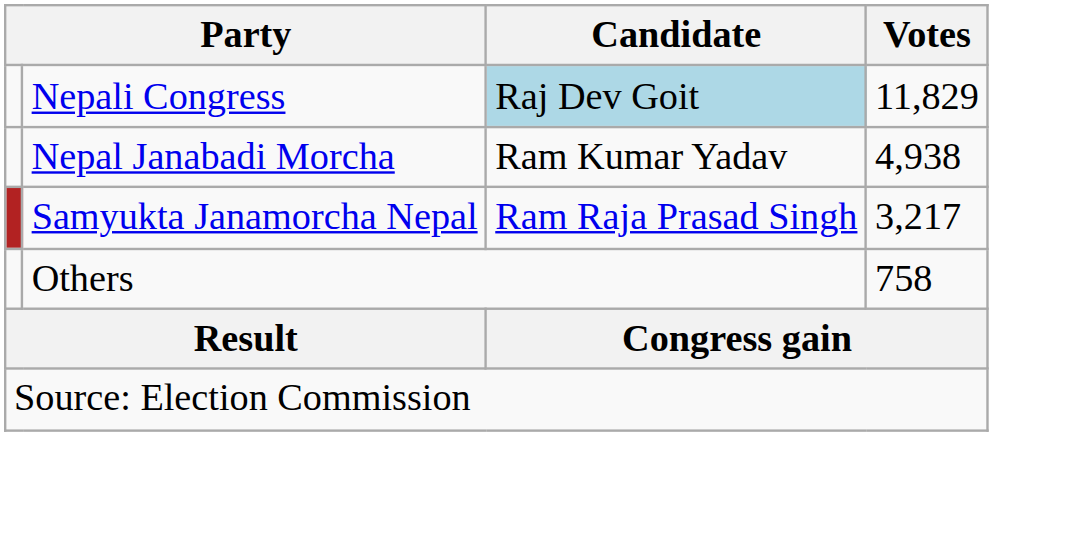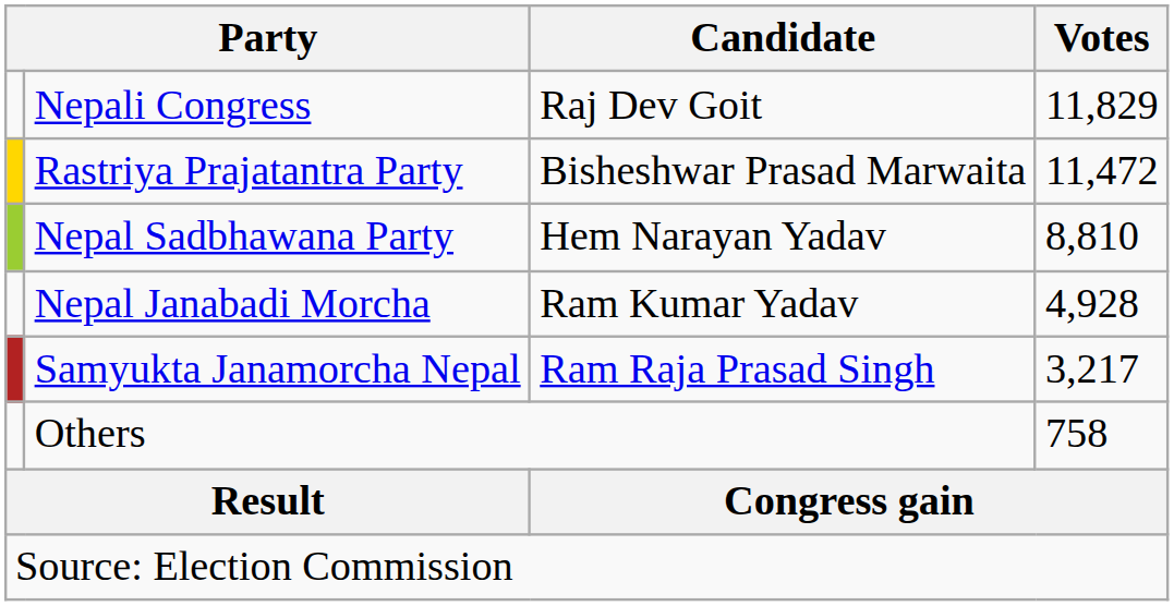Nepali Congress | Candidate: lightblue background -> no background
+ row: Rastriya Prajatantra Party | Bisheshwar Prasad Marwaita | 11,472
+ row: Nepal Sadbhawana Party | Hem Narayan Yadav | 8,810
Nepal Janabadi Morcha | Votes: 4,938 -> 4,928
